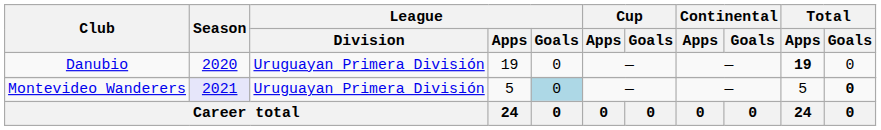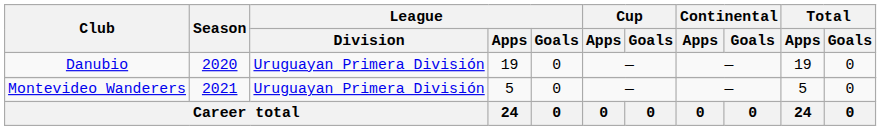Danubio | Total / Apps: bold -> normal
Montevideo Wanderers | Season: lavender background -> no background
Montevideo Wanderers | League / Goals: lightblue background -> no background
Montevideo Wanderers | Total / Goals: bold -> normal
